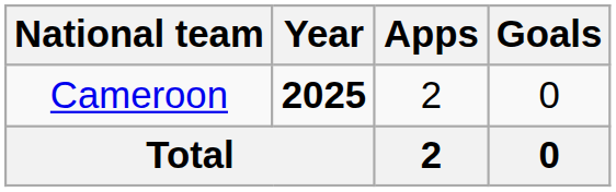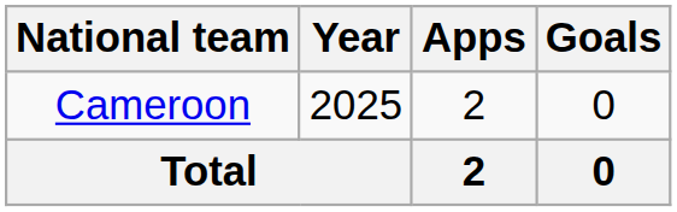Cameroon | Year: bold -> normal
